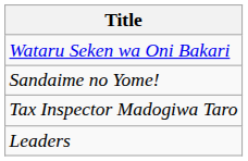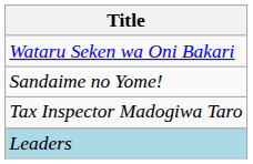row 5 | column 1: no background -> lightblue background
